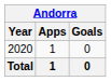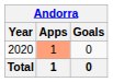2020 | Apps: no background -> lightsalmon background
